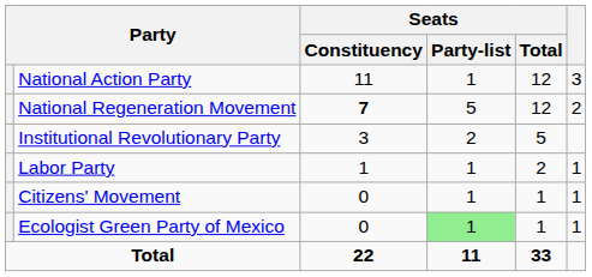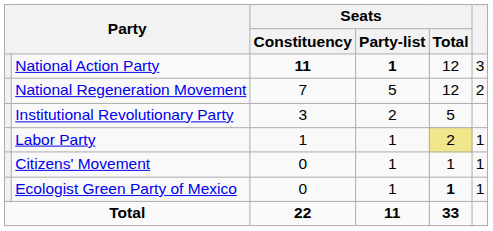National Action Party | Seats / Constituency: normal -> bold
National Action Party | Seats / Party-list: normal -> bold
National Regeneration Movement | Seats / Constituency: bold -> normal
Labor Party | Seats / Total: no background -> khaki background
Ecologist Green Party of Mexico | Seats / Party-list: lightgreen background -> no background
Ecologist Green Party of Mexico | Seats / Total: normal -> bold
